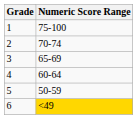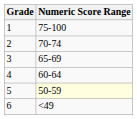5 | Numeric Score Range: no background -> lightyellow background
6 | Numeric Score Range: gold background -> no background
